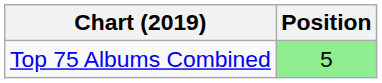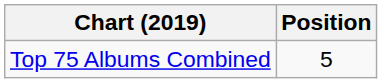row 2 | Position: lightgreen background -> no background
